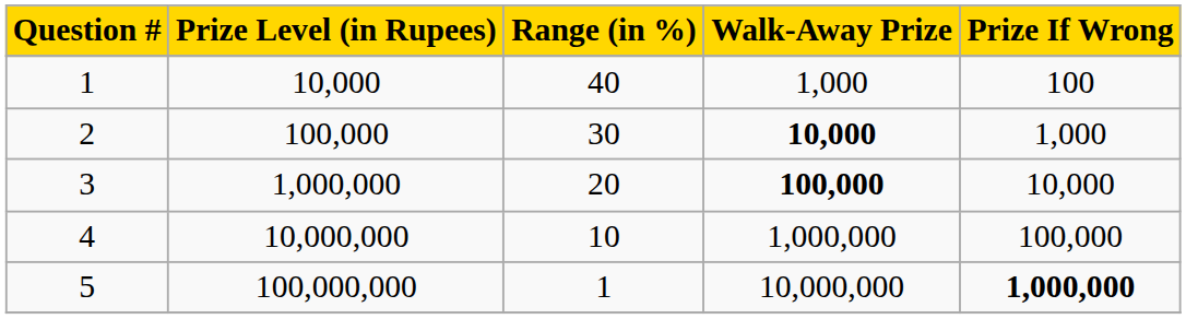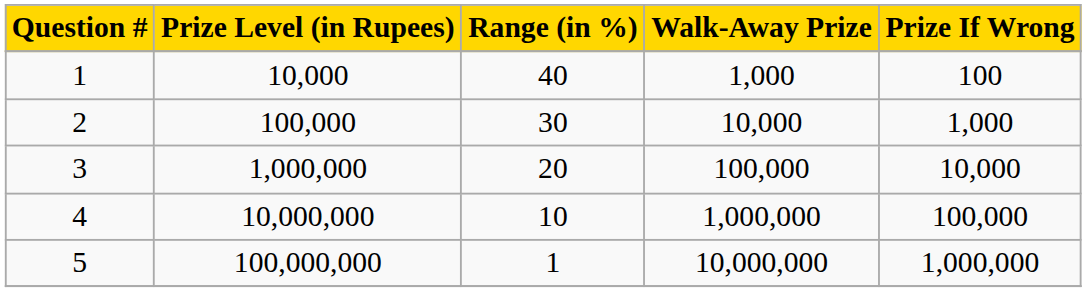2 | Walk-Away Prize: bold -> normal
3 | Walk-Away Prize: bold -> normal
5 | Prize If Wrong: bold -> normal
